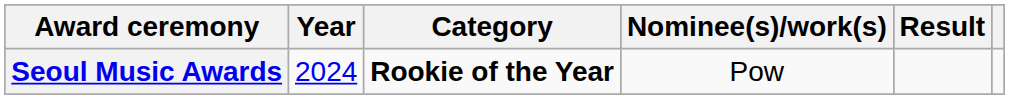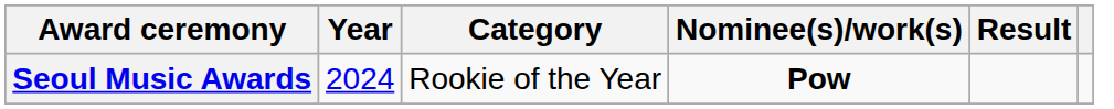Seoul Music Awards | Category: bold -> normal
Seoul Music Awards | Nominee(s)/work(s): normal -> bold
